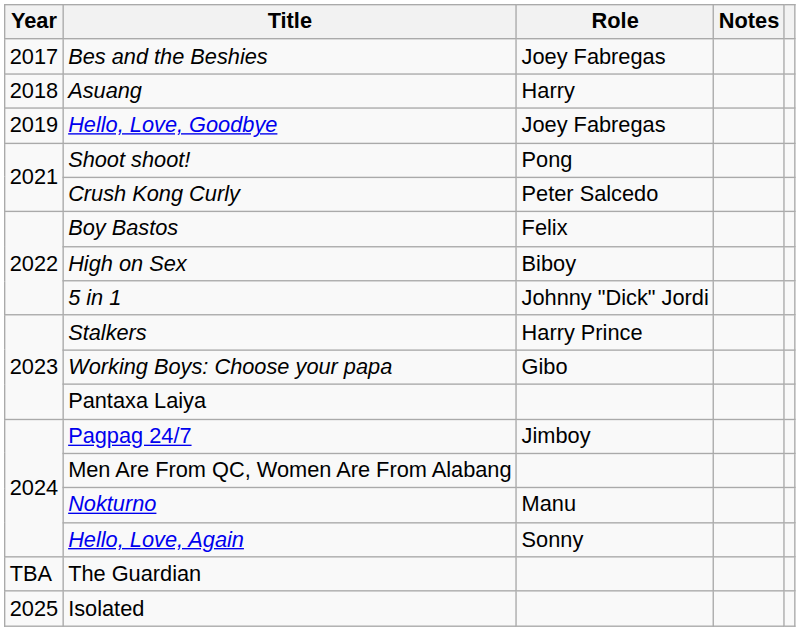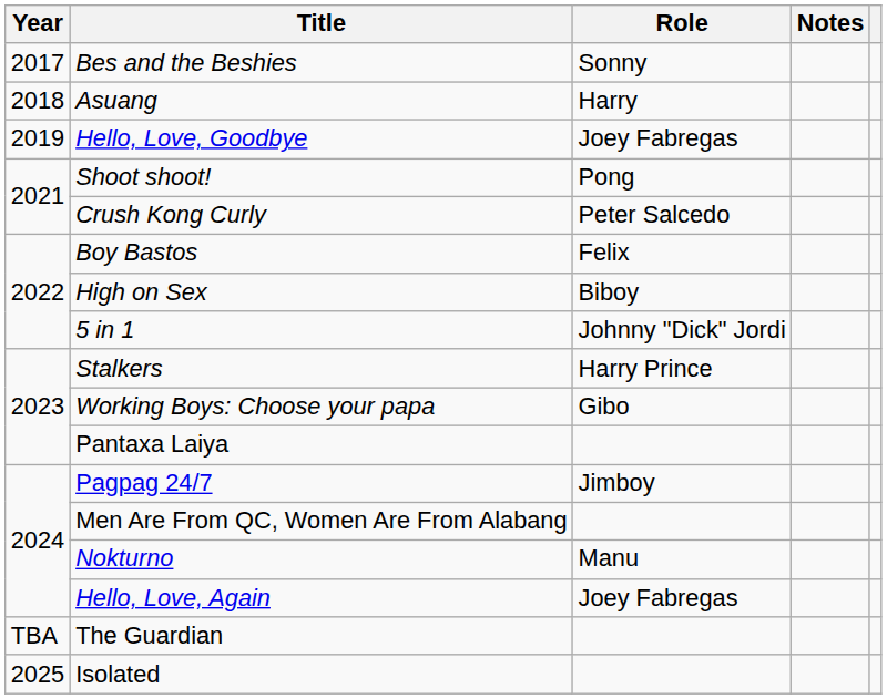Bes and the Beshies | Role: Joey Fabregas -> Sonny
Hello, Love, Again | Role: Sonny -> Joey Fabregas
